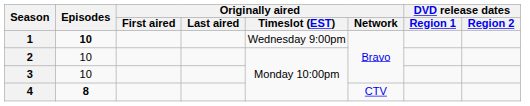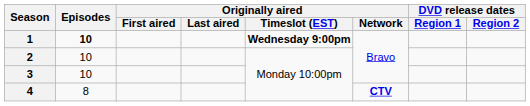1 | Originally aired / Timeslot (EST): normal -> bold
4 | Episodes: bold -> normal
4 | Originally aired / Network: normal -> bold
